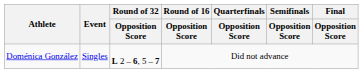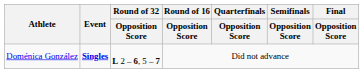Doménica González | Event: normal -> bold
